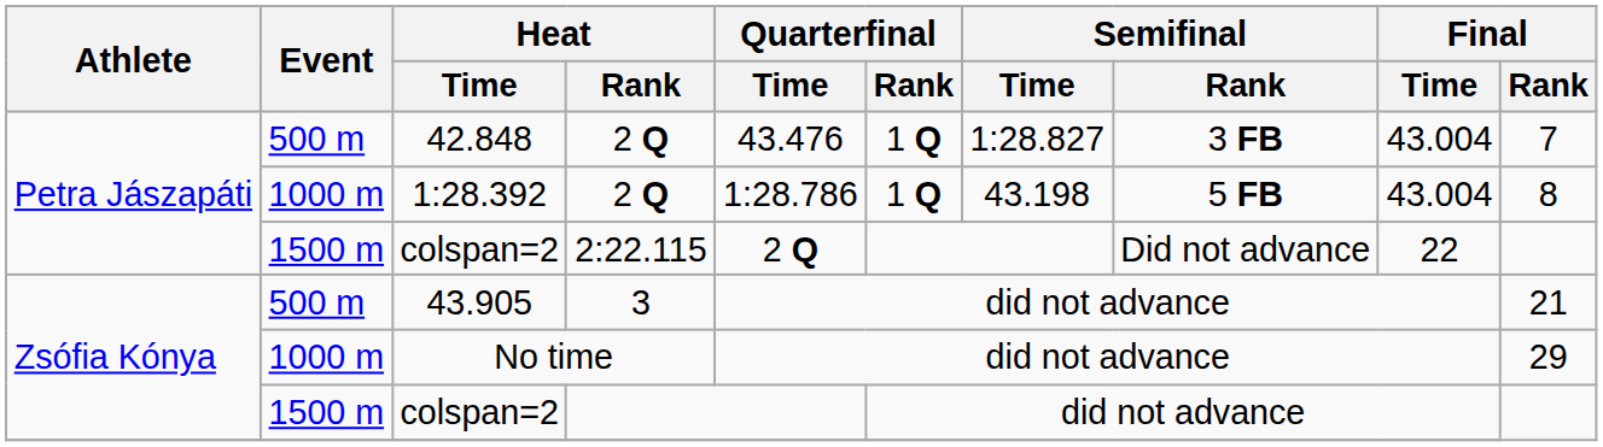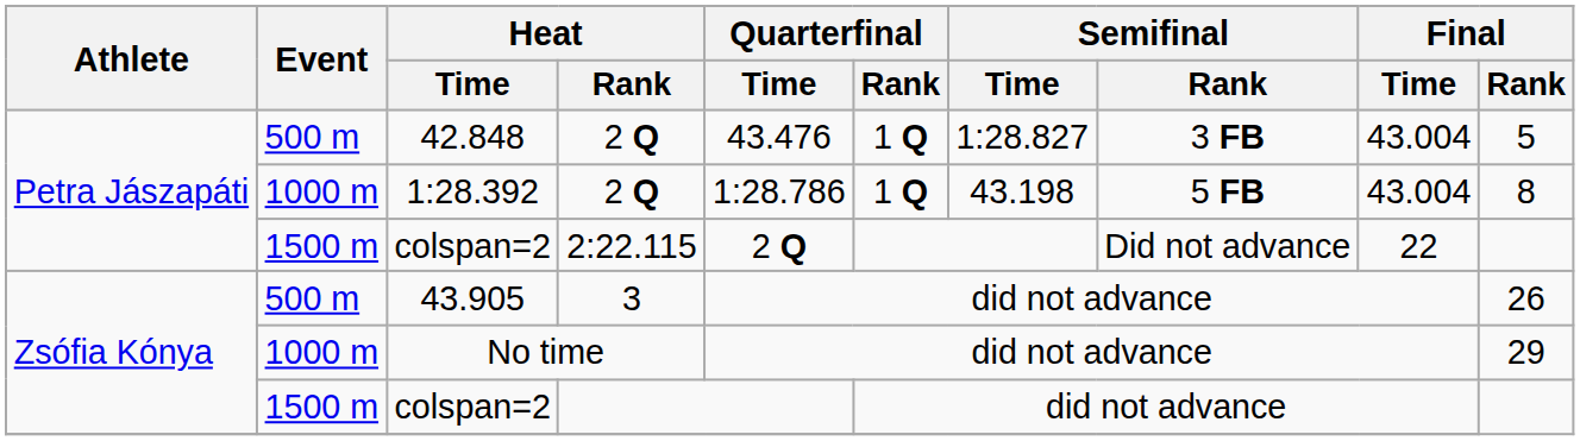42.848 | Final / Rank: 7 -> 5
43.905 | Final / Rank: 21 -> 26
